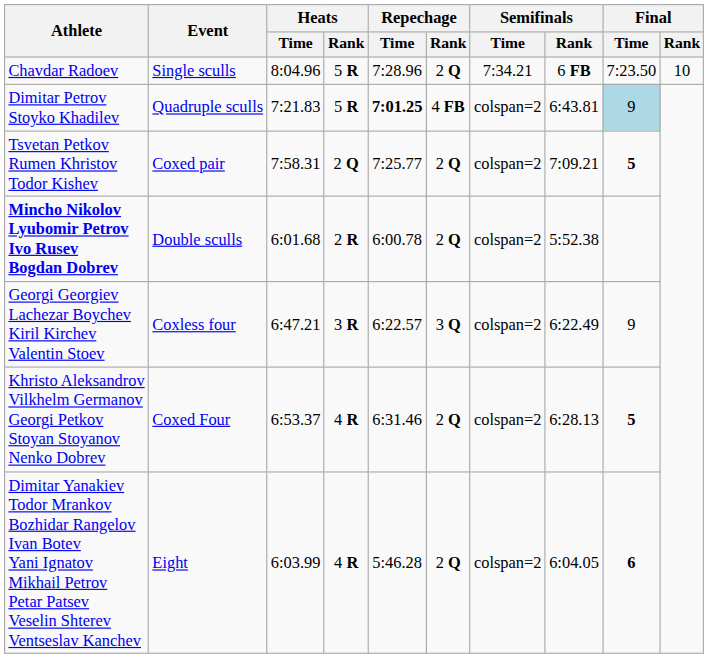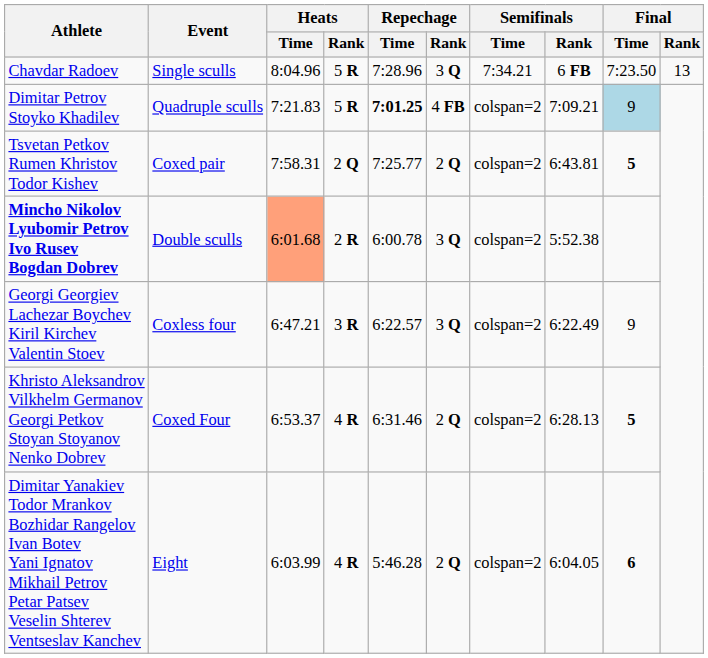Chavdar Radoev | Repechage / Rank: 2 Q -> 3 Q
Chavdar Radoev | Final / Rank: 10 -> 13
Dimitar Petrov Stoyko Khadilev | Semifinals / Rank: 6:43.81 -> 7:09.21
Tsvetan Petkov Rumen Khristov Todor Kishev | Semifinals / Rank: 7:09.21 -> 6:43.81
Mincho Nikolov Lyubomir Petrov Ivo Rusev Bogdan Dobrev | Heats / Time: no background -> lightsalmon background
Mincho Nikolov Lyubomir Petrov Ivo Rusev Bogdan Dobrev | Repechage / Rank: 2 Q -> 3 Q
